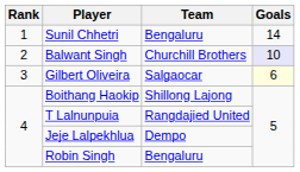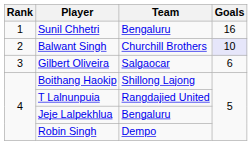Sunil Chhetri | Goals: 14 -> 16
Gilbert Oliveira | Goals: lightyellow background -> no background
Jeje Lalpekhlua | Team: Dempo -> Bengaluru
Robin Singh | Team: Bengaluru -> Dempo
